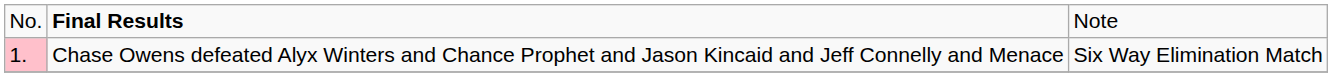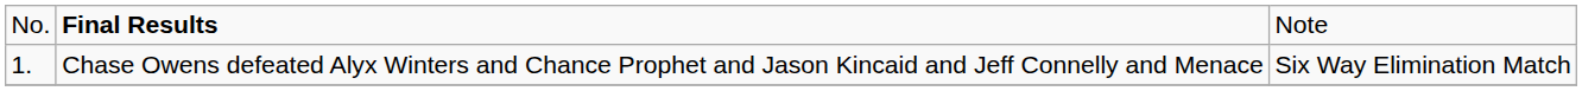row 2 | column 1: pink background -> no background
